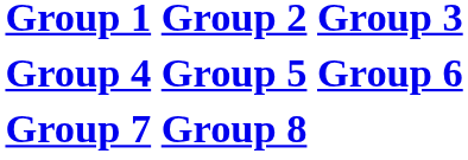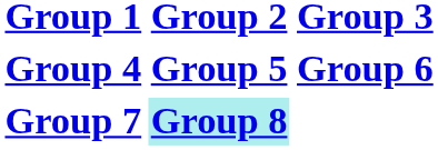Group 7 | column 2: no background -> paleturquoise background
